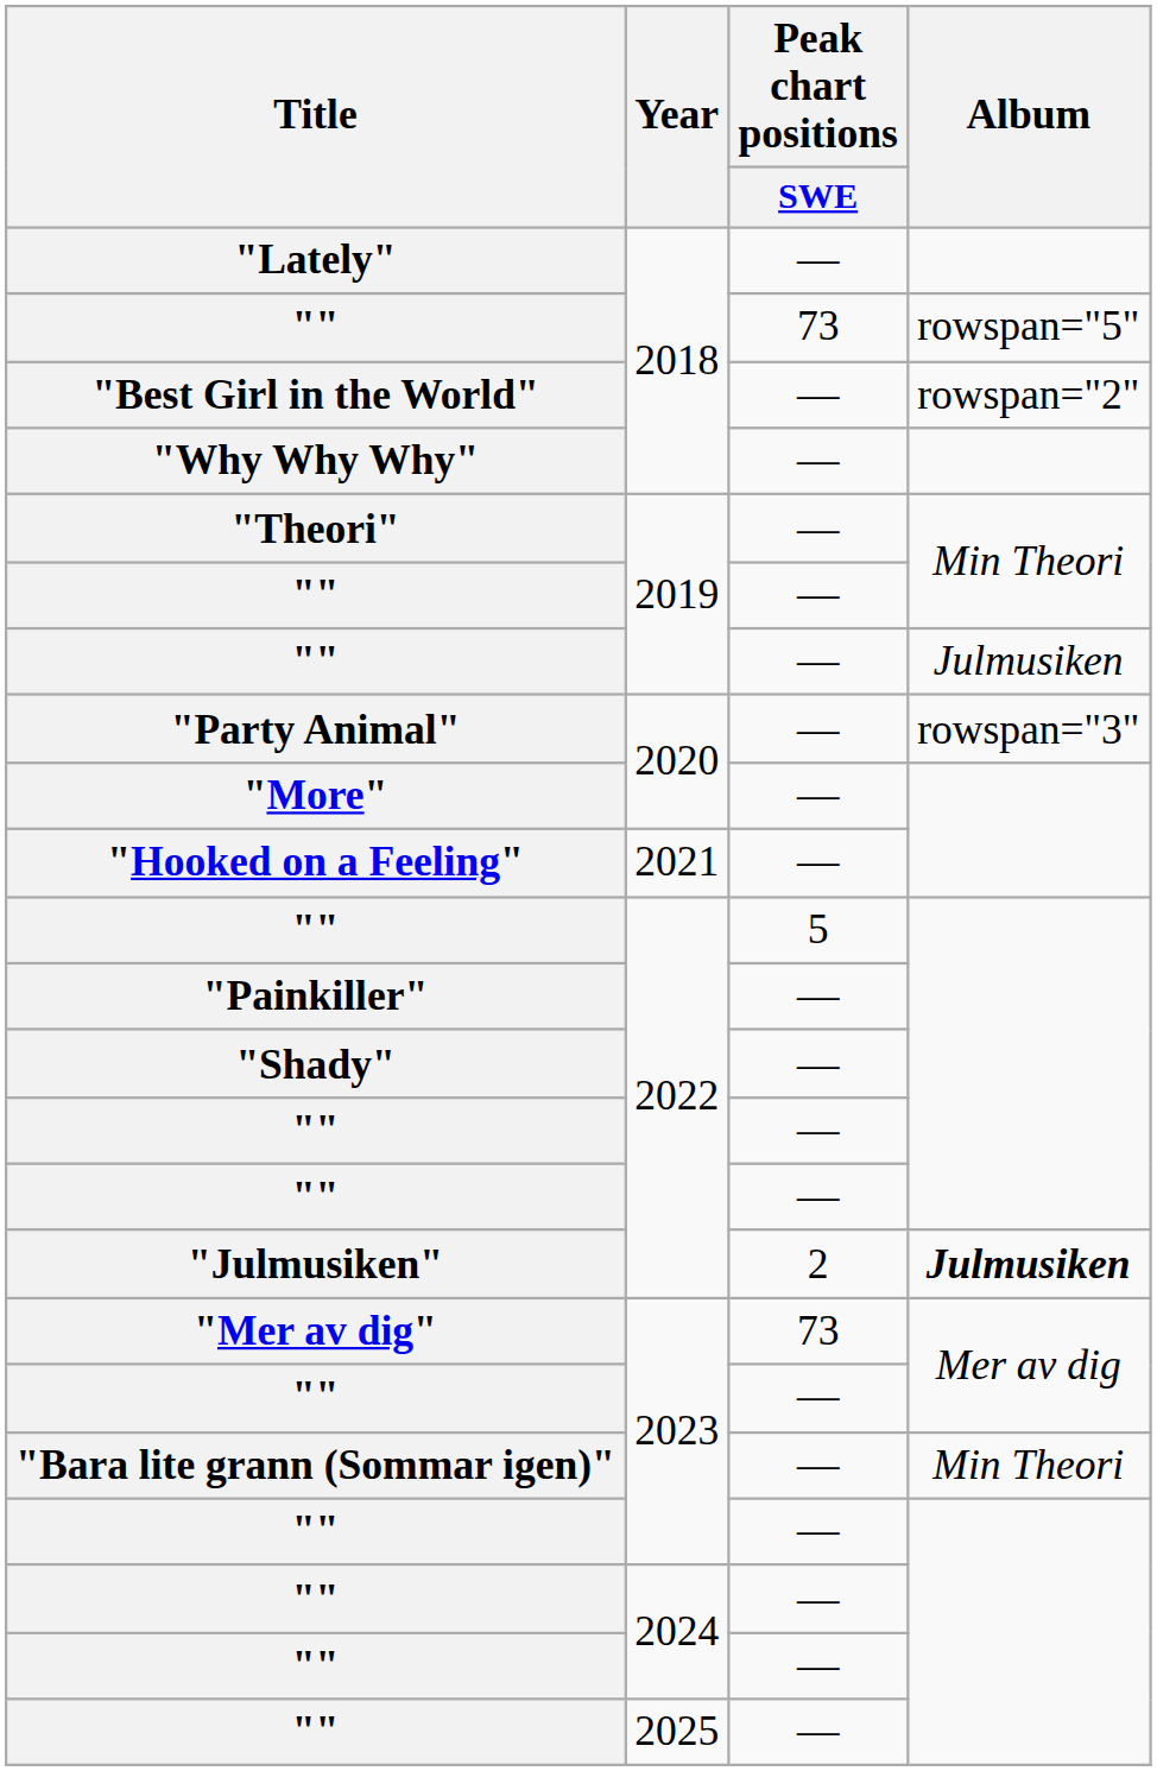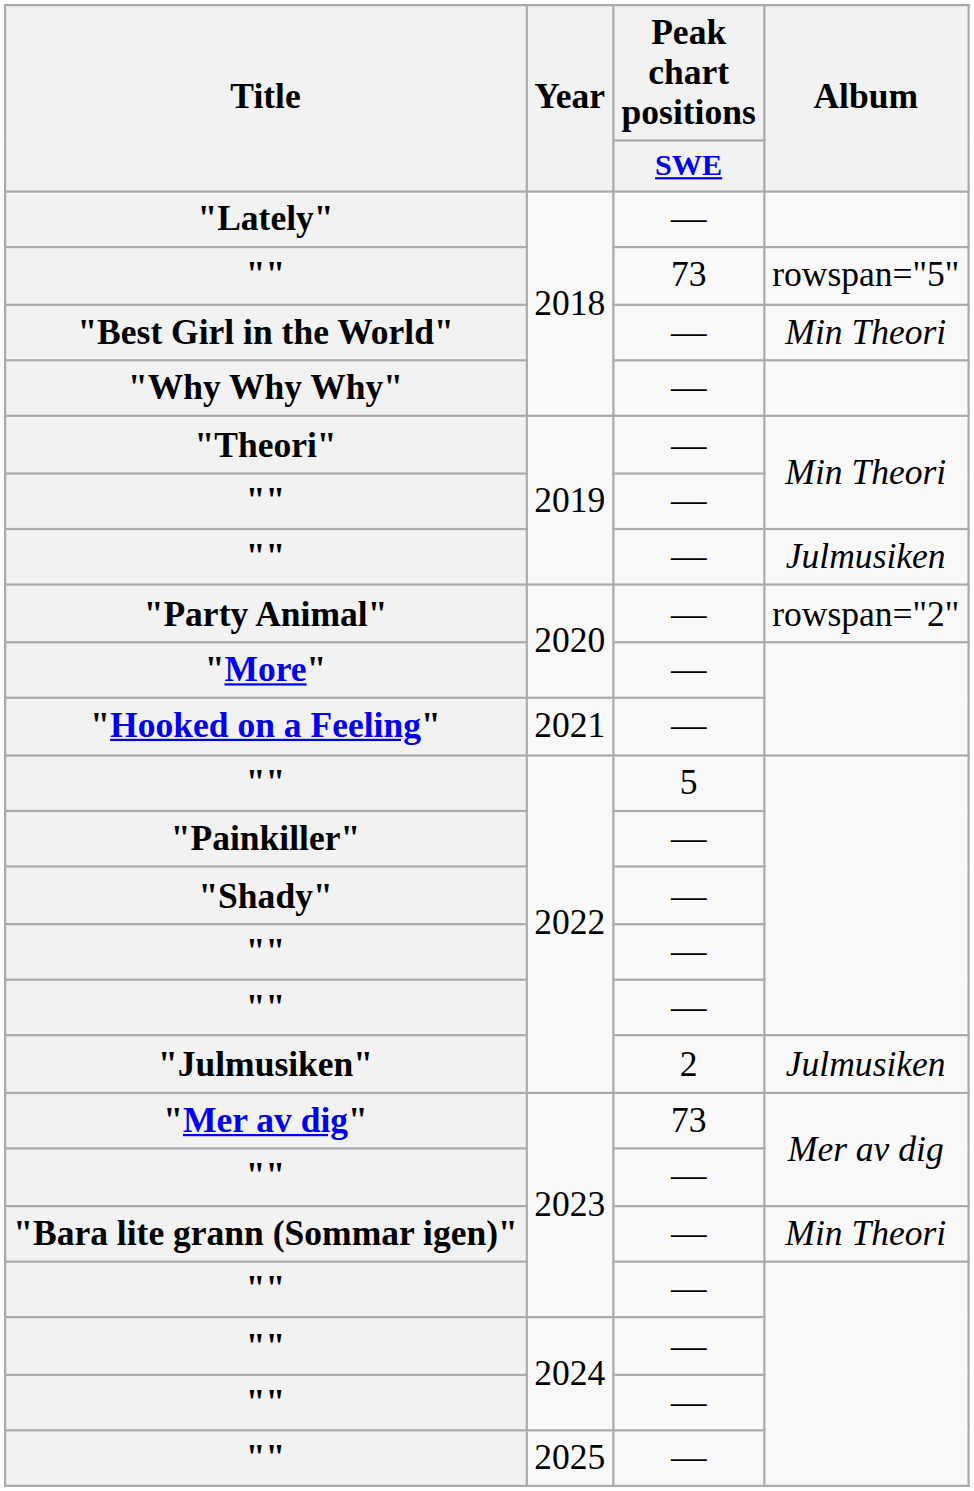"Best Girl in the World" | Album: rowspan="2" -> Min Theori
"Party Animal" | Album: rowspan="3" -> rowspan="2"
"Julmusiken" | Album: bold -> normal
